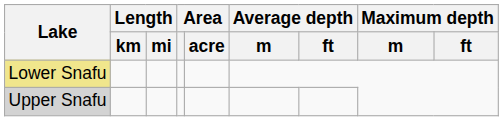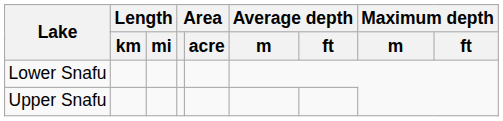Lower Snafu | Lake: khaki background -> no background
Upper Snafu | Lake: lightgrey background -> no background
